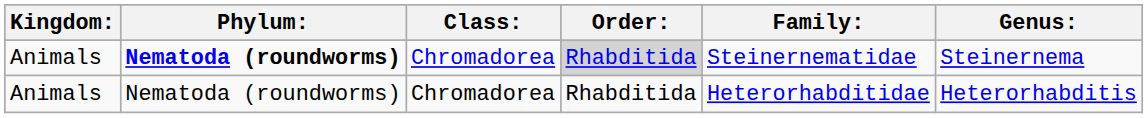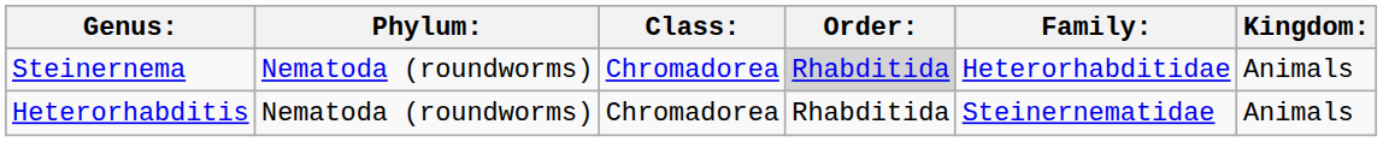columns swapped: Kingdom: <-> Genus:
row 2 | Phylum:: bold -> normal
row 2 | Family:: Steinernematidae -> Heterorhabditidae
row 3 | Family:: Heterorhabditidae -> Steinernematidae
